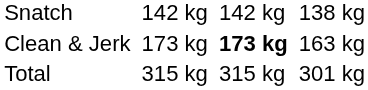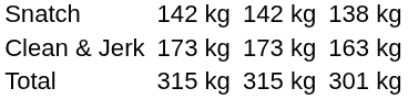Clean & Jerk | column 3: bold -> normal
